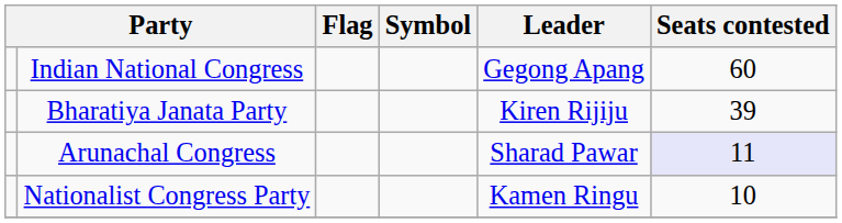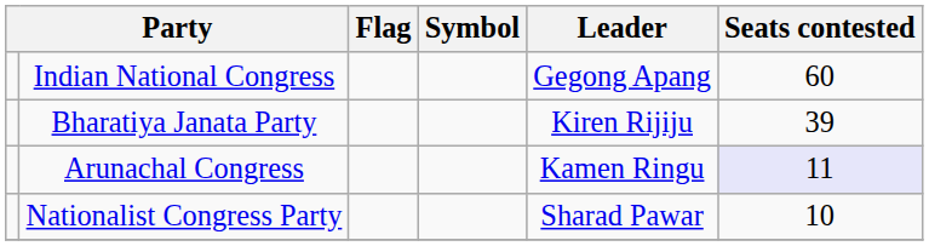Arunachal Congress | Leader: Sharad Pawar -> Kamen Ringu
Nationalist Congress Party | Leader: Kamen Ringu -> Sharad Pawar
